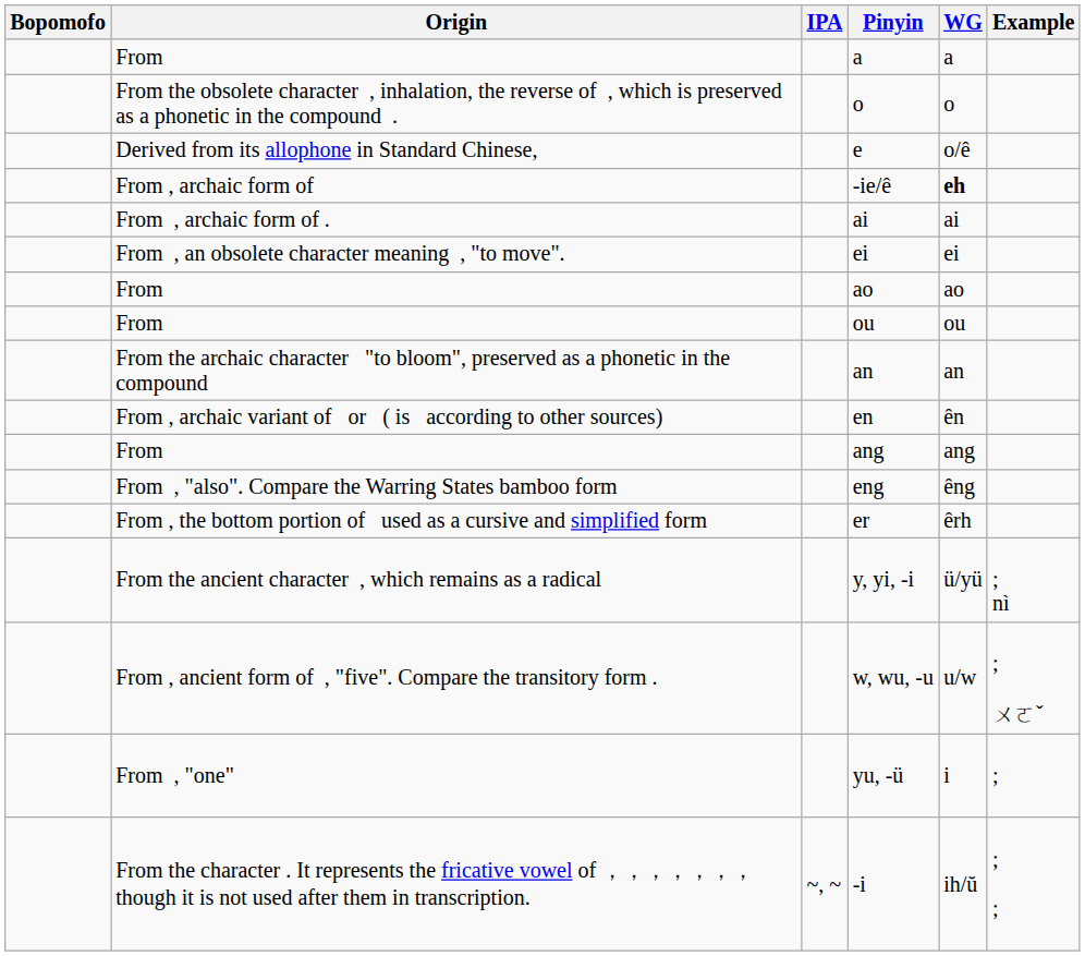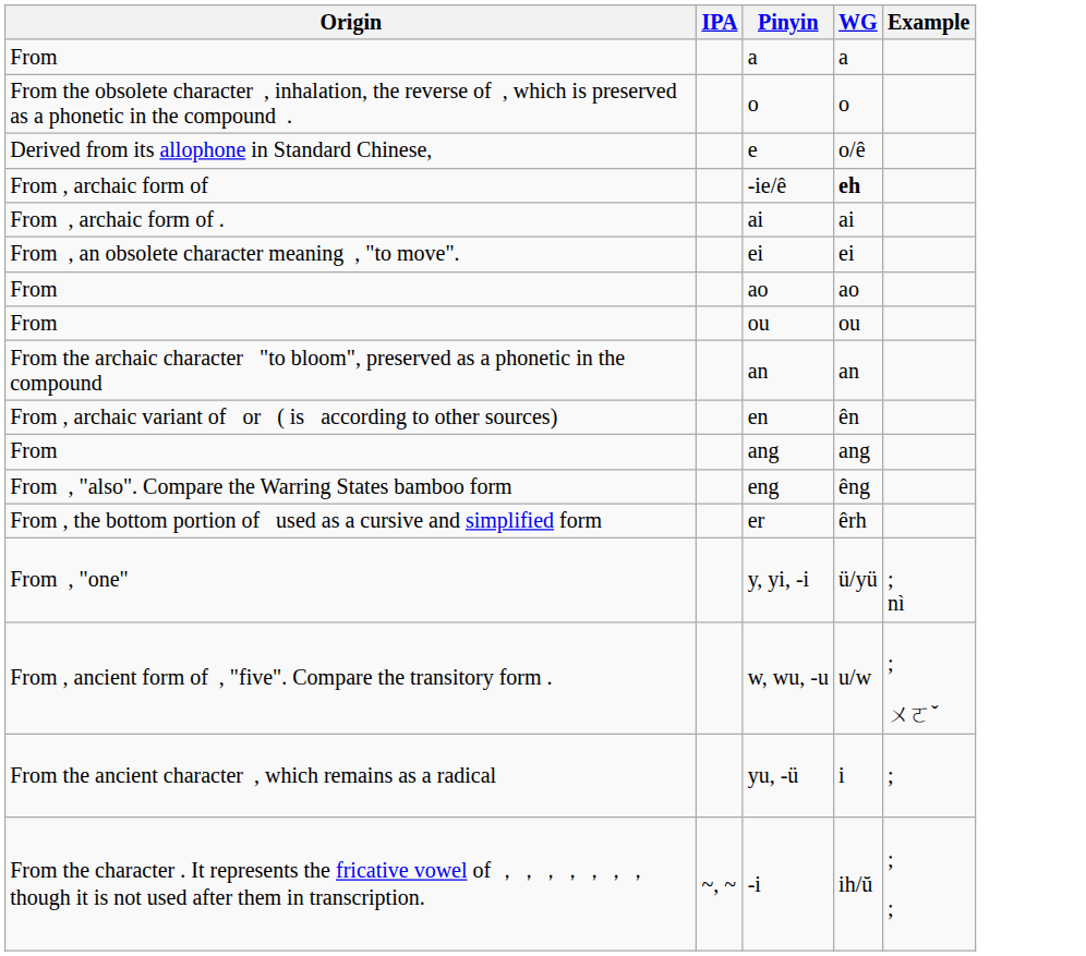- column: Bopomofo
y, yi, -i | Origin: From the ancient character , which remains as a radical -> From , "one"
yu, -ü | Origin: From , "one" -> From the ancient character , which remains as a radical
